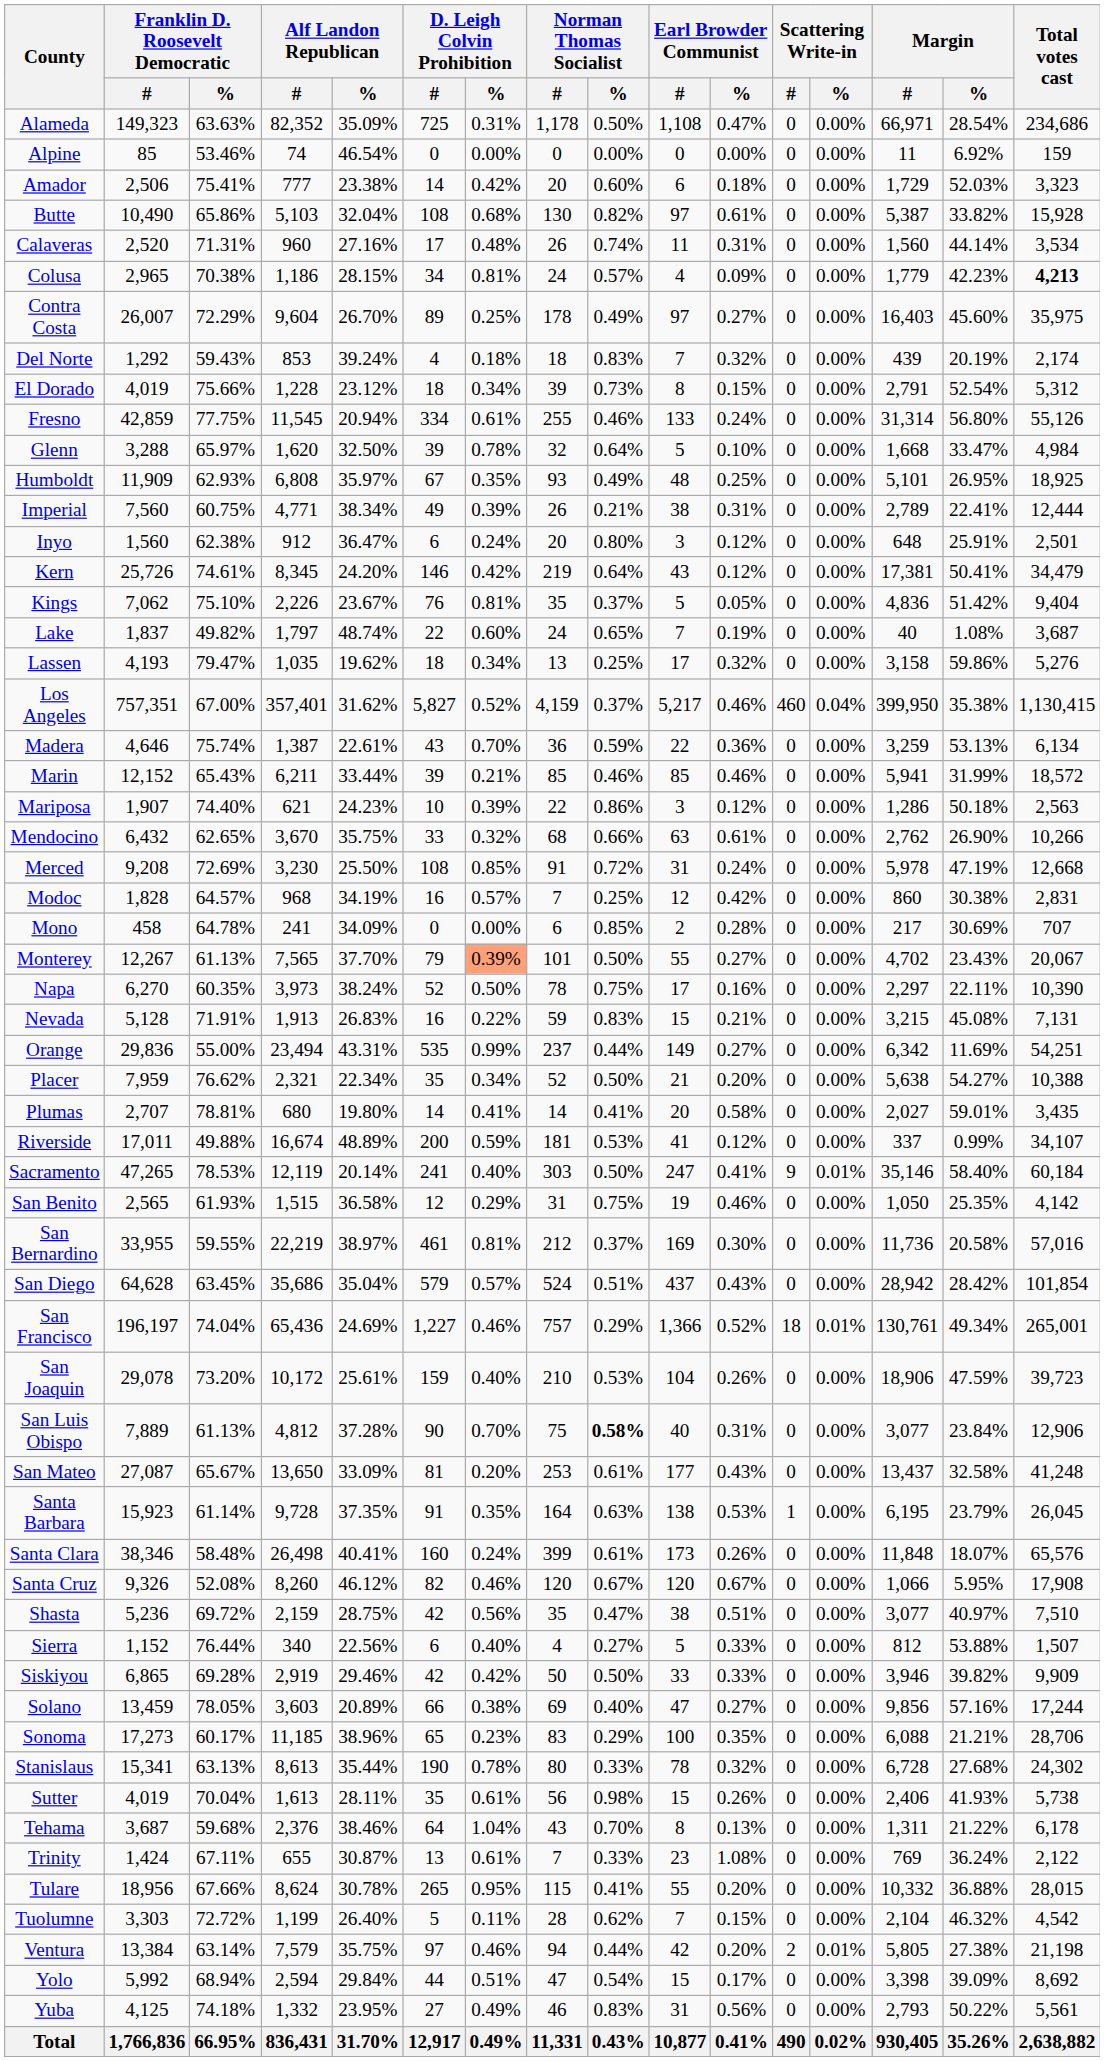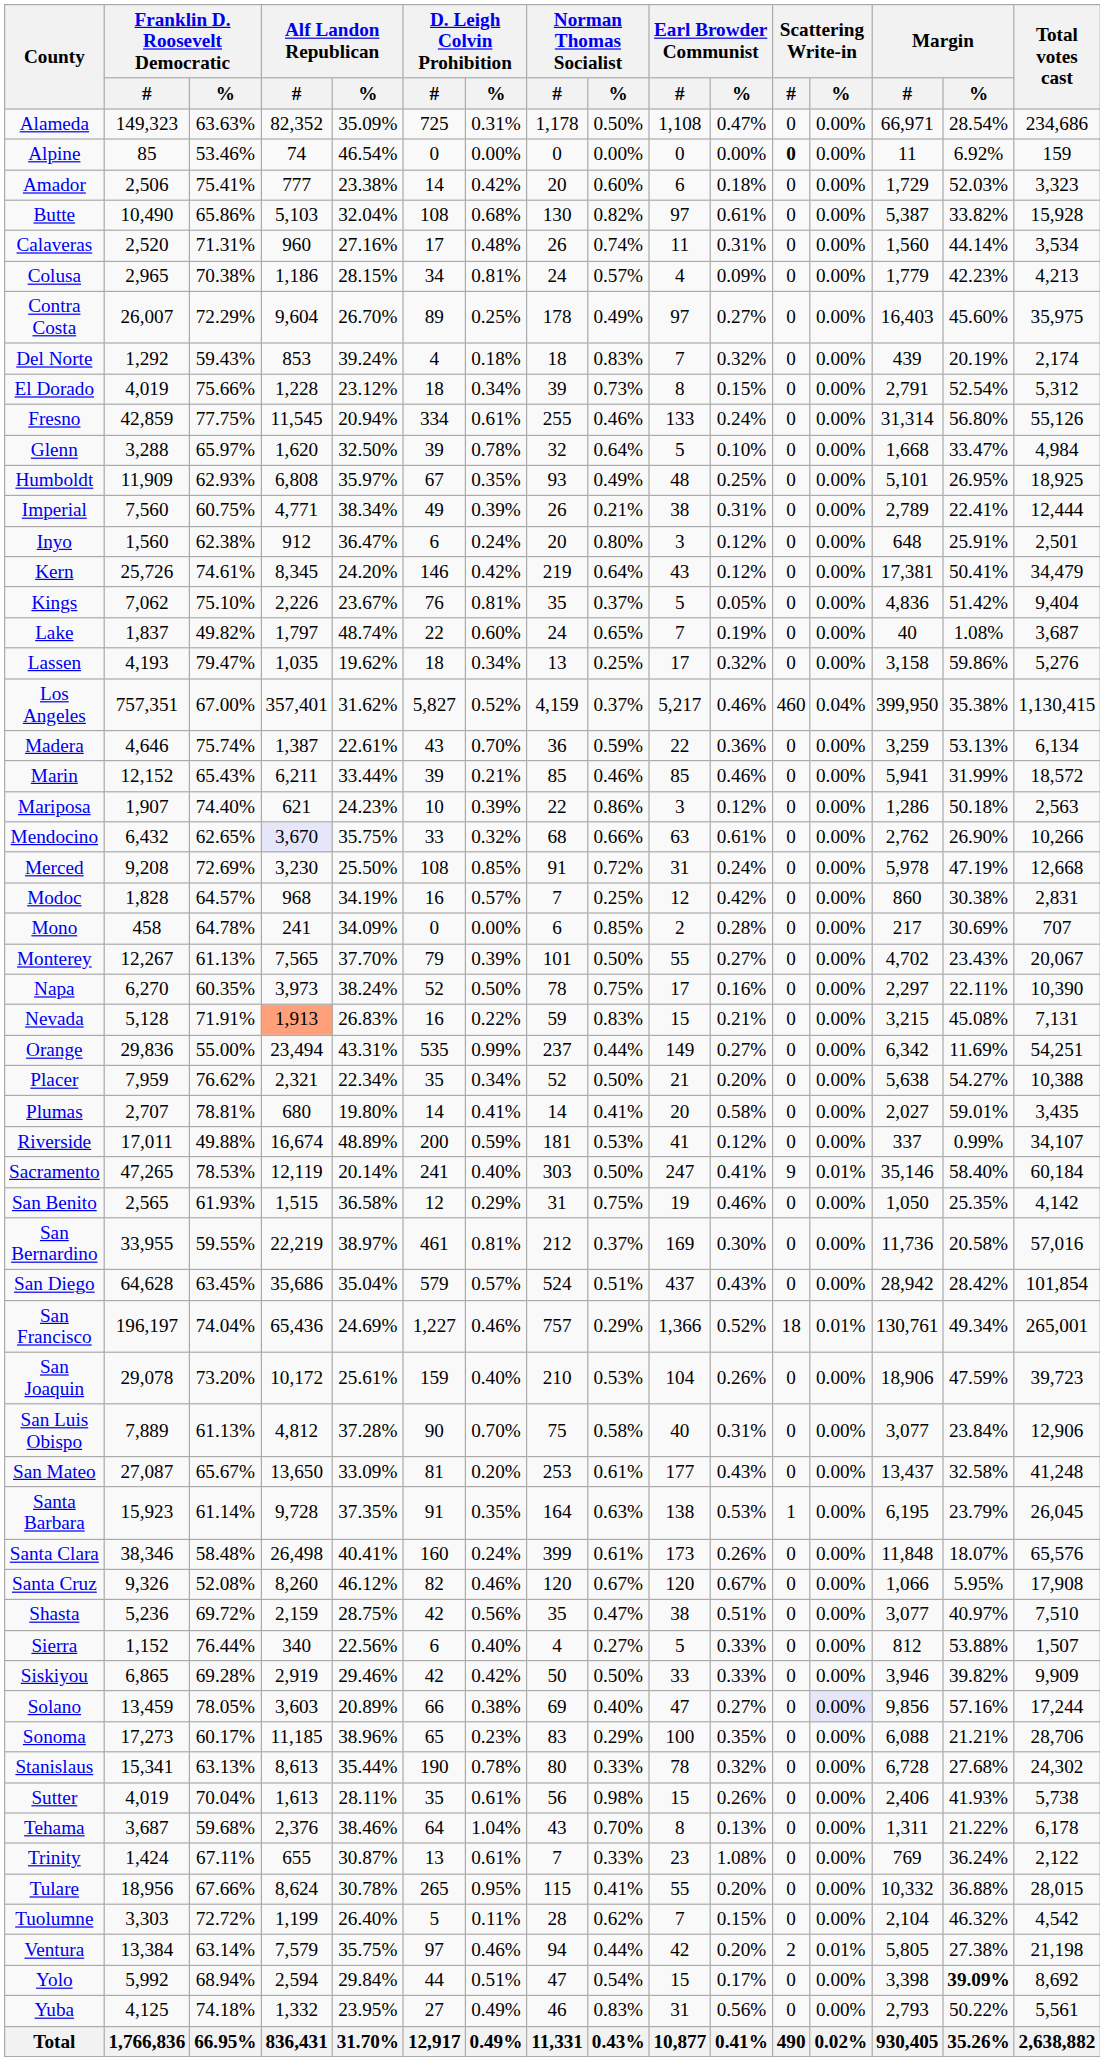Alpine | Scattering Write-in / #: normal -> bold
Colusa | Total votes cast: bold -> normal
Mendocino | Alf Landon Republican / #: no background -> lavender background
Monterey | D. Leigh Colvin Prohibition / %: lightsalmon background -> no background
Nevada | Alf Landon Republican / #: no background -> lightsalmon background
San Luis Obispo | Norman Thomas Socialist / %: bold -> normal
Solano | Scattering Write-in / %: no background -> lavender background
Yolo | Margin / %: normal -> bold
